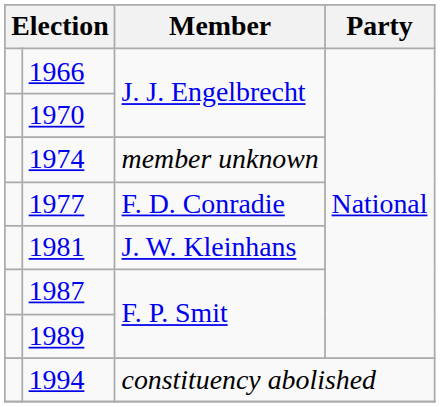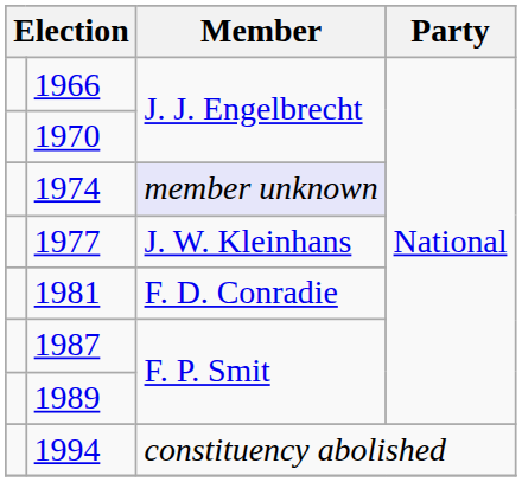1974 | Member: no background -> lavender background
1977 | Member: F. D. Conradie -> J. W. Kleinhans
1981 | Member: J. W. Kleinhans -> F. D. Conradie
